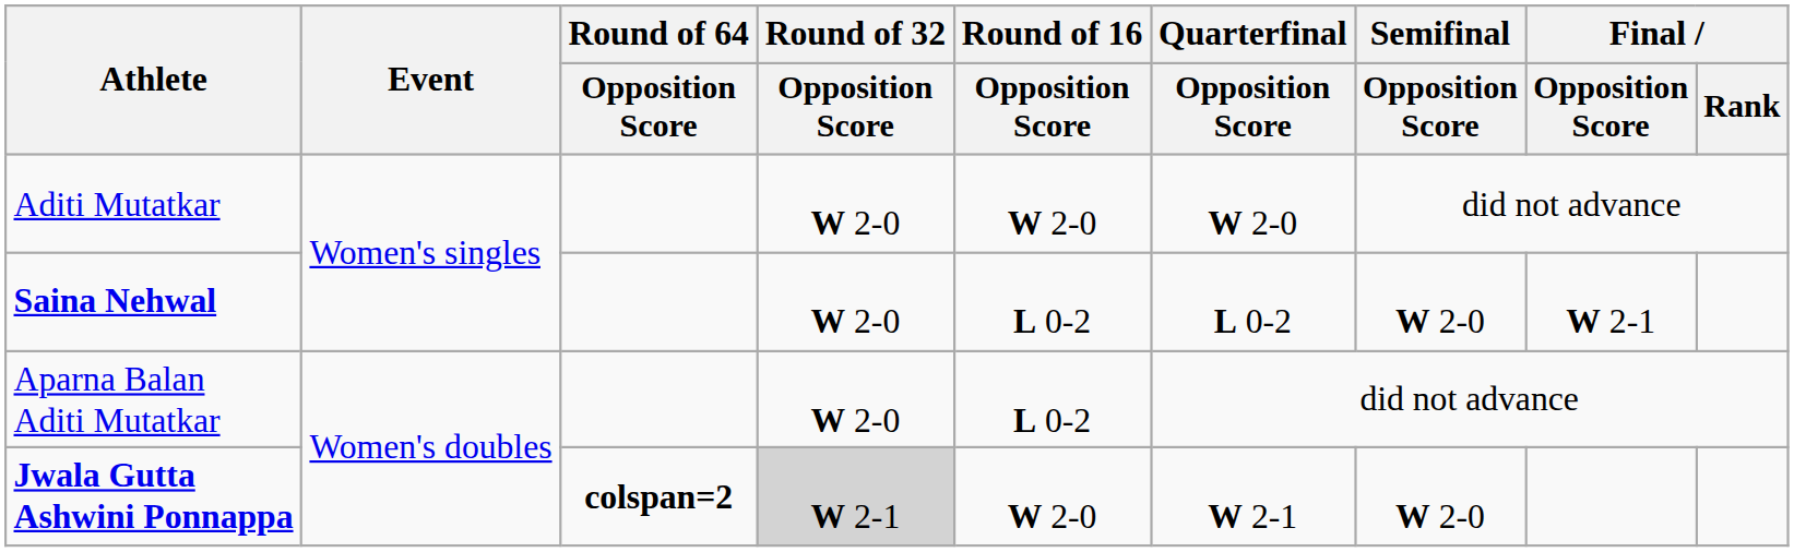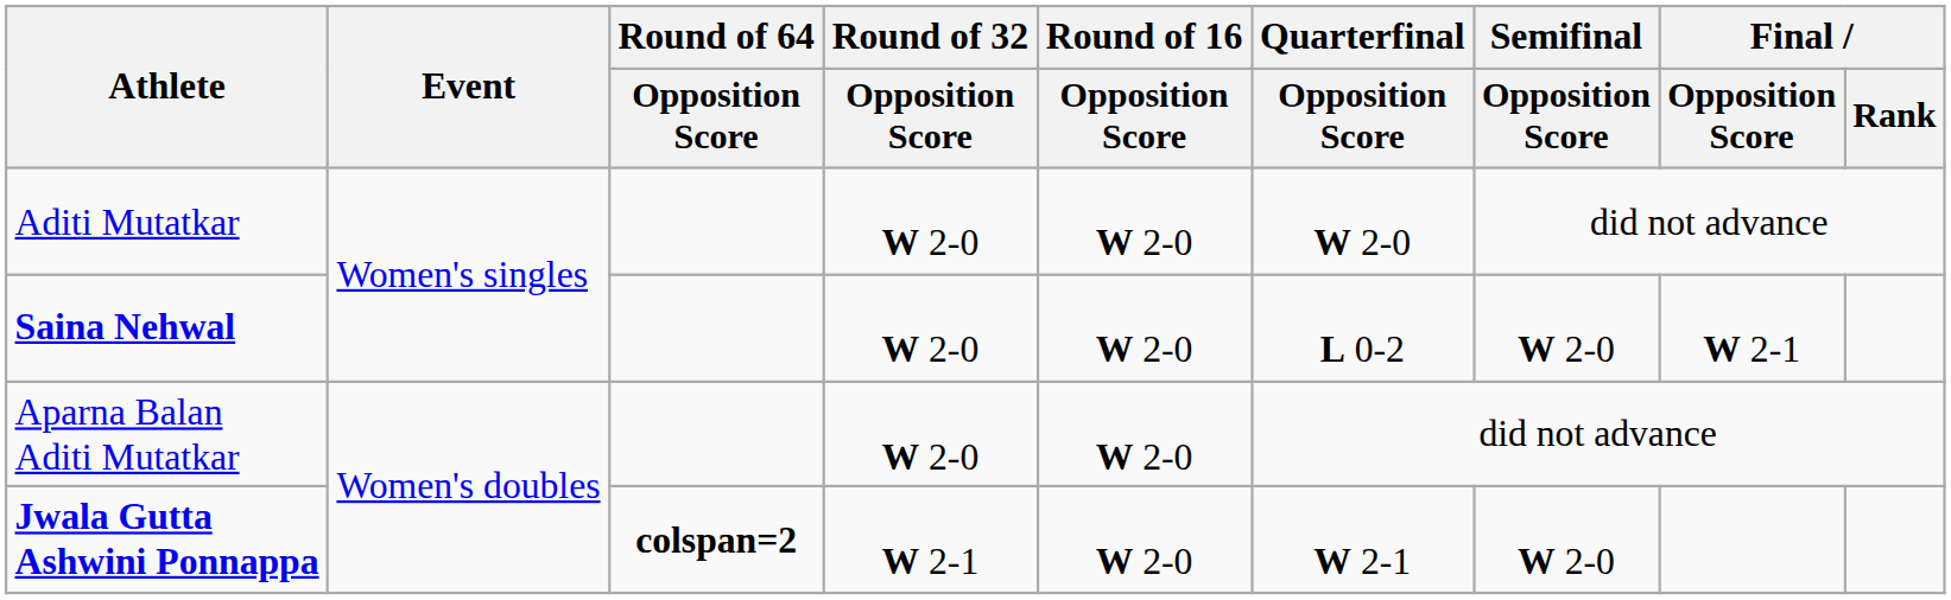Saina Nehwal | Round of 16 / Opposition Score: L 0-2 -> W 2-0
Aparna Balan Aditi Mutatkar | Round of 16 / Opposition Score: L 0-2 -> W 2-0
Jwala Gutta Ashwini Ponnappa | Round of 32 / Opposition Score: lightgrey background -> no background
